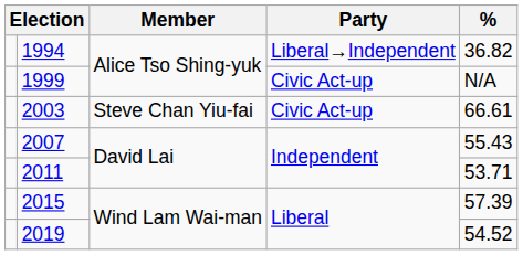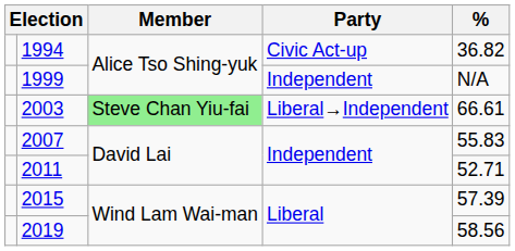1994 | Party: Liberal→Independent -> Civic Act-up
1999 | Party: Civic Act-up -> Independent
2003 | Member: no background -> lightgreen background
2003 | Party: Civic Act-up -> Liberal→Independent
2007 | %: 55.43 -> 55.83
2011 | %: 53.71 -> 52.71
2019 | %: 54.52 -> 58.56
